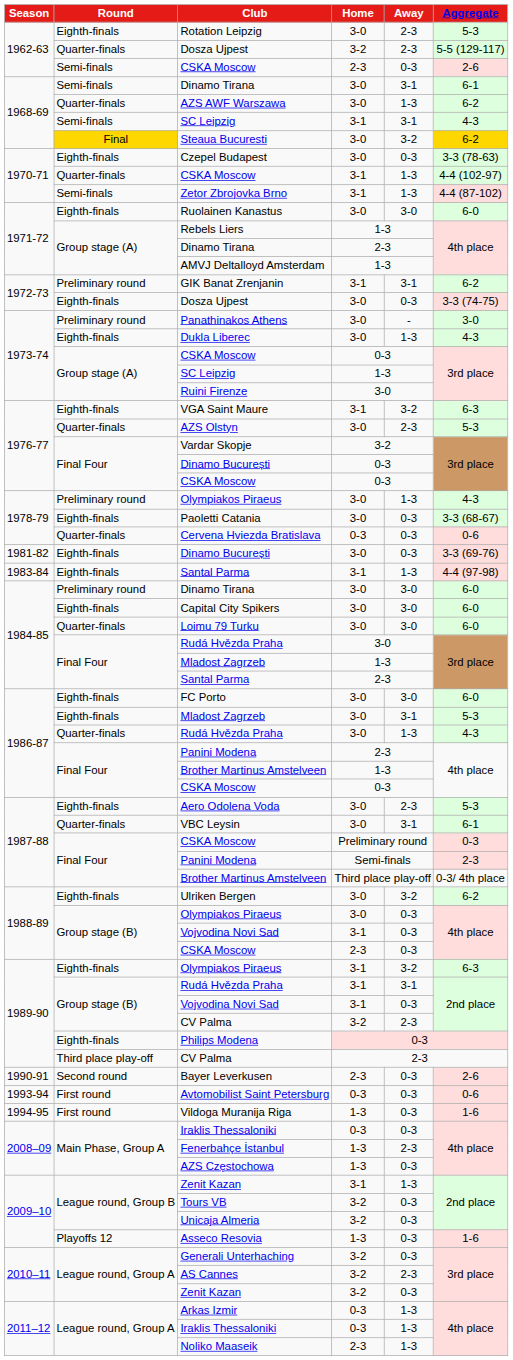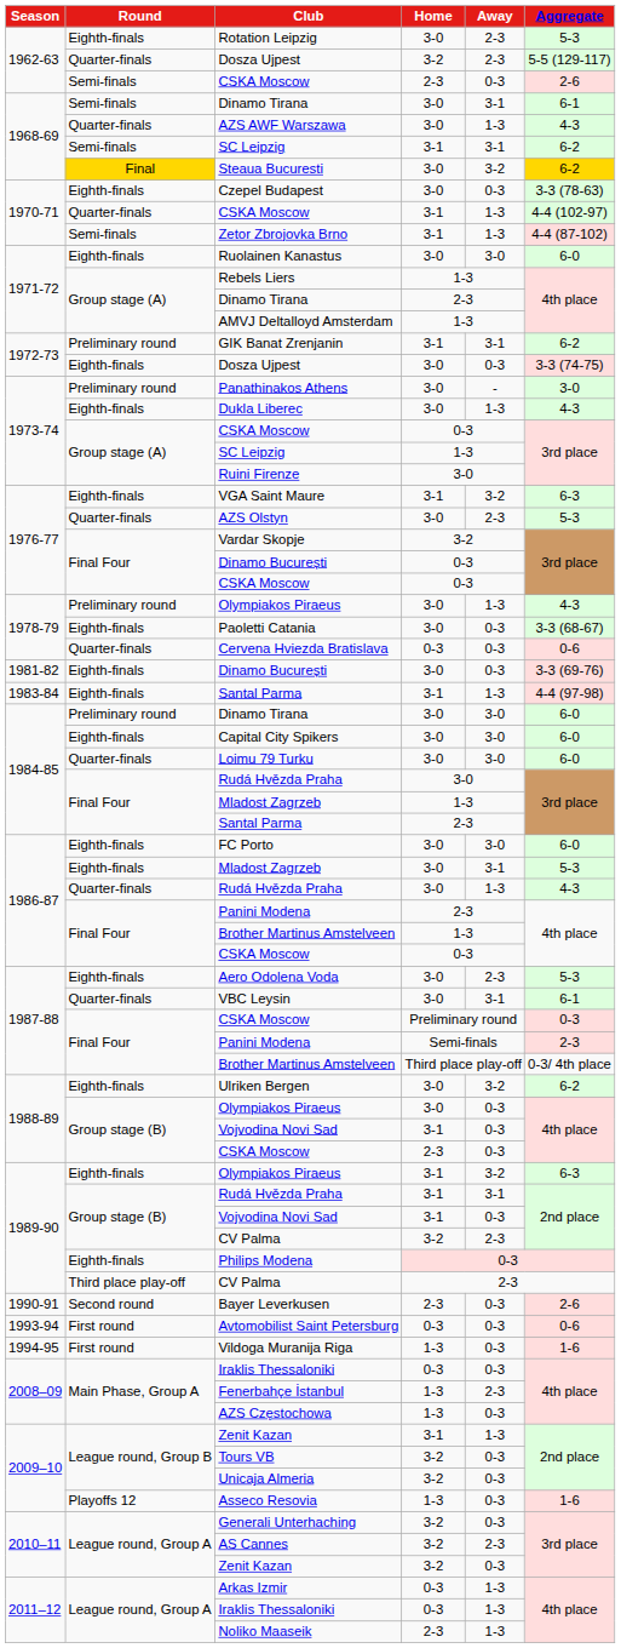AZS AWF Warszawa | Aggregate: 6-2 -> 4-3
1968-69 / SC Leipzig | Aggregate: 4-3 -> 6-2
